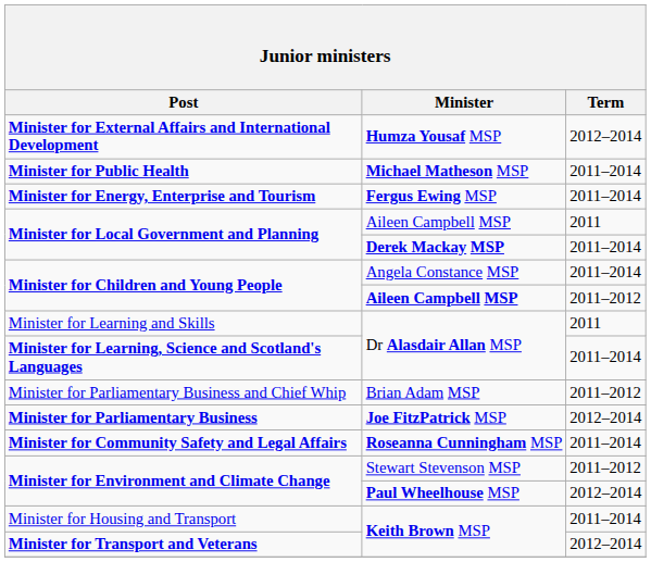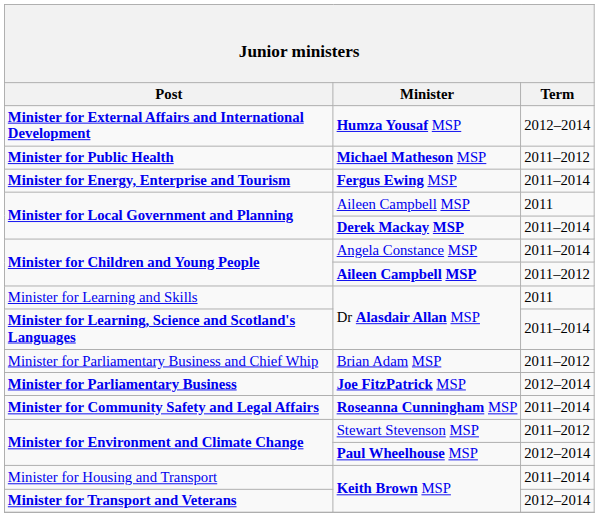Minister for Public Health | Term: 2011–2014 -> 2011–2012
